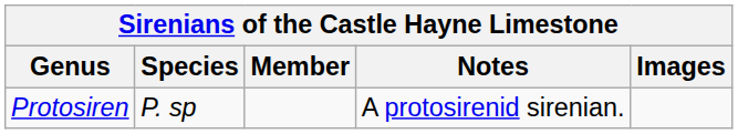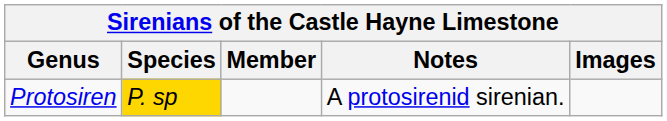Protosiren | Species: no background -> gold background
